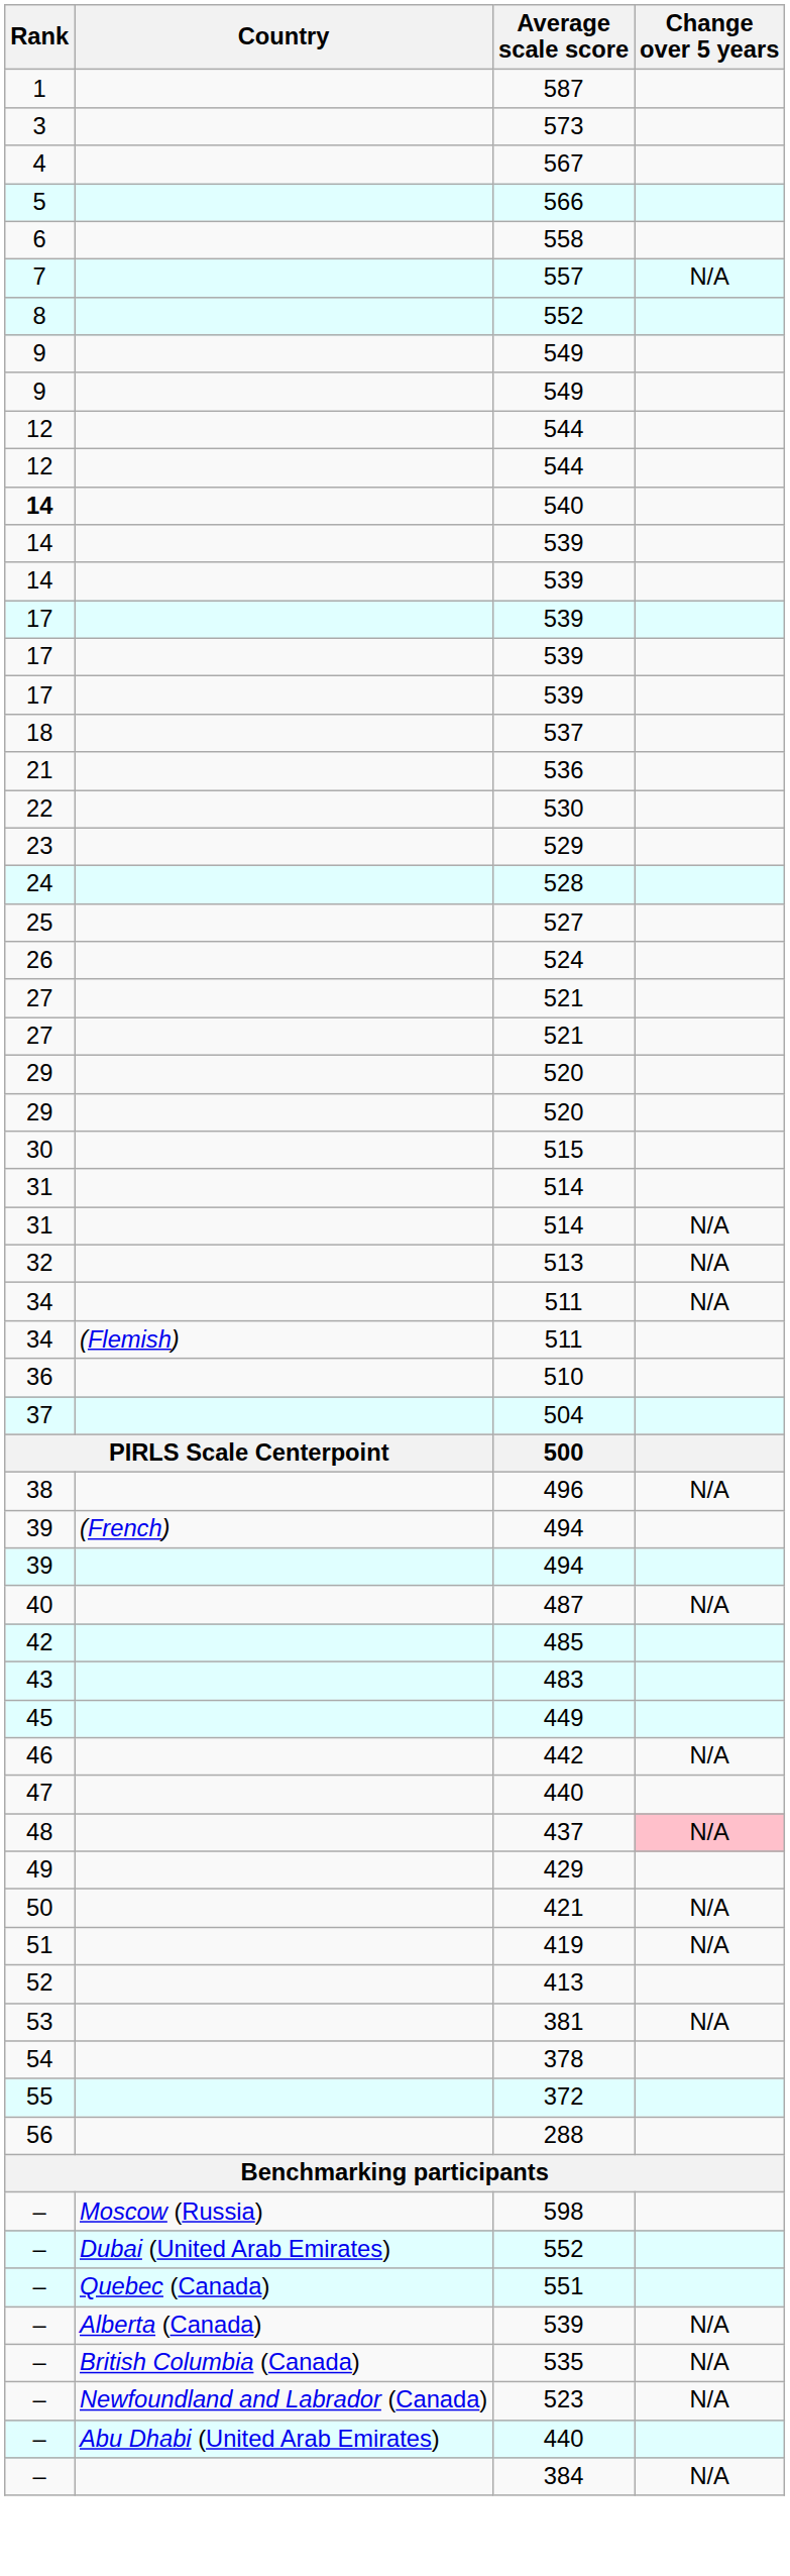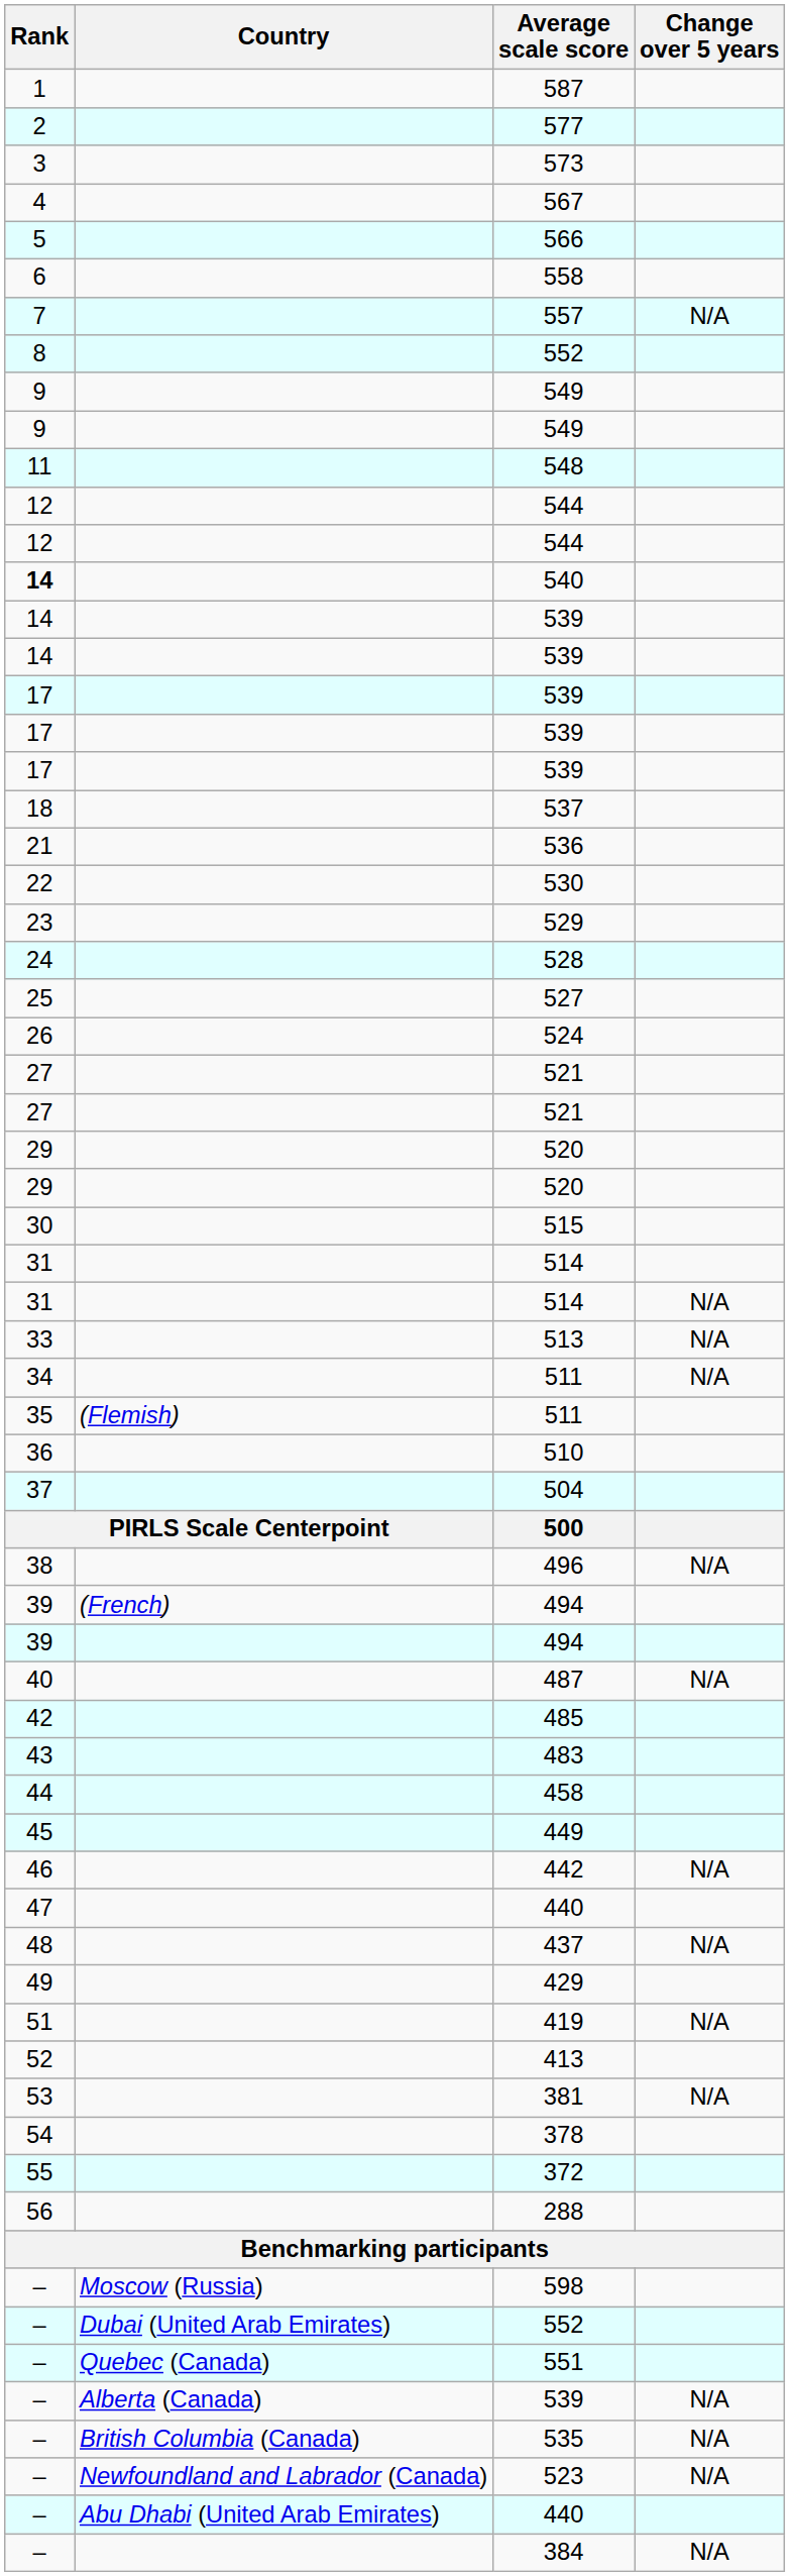+ row: 2 | 577
+ row: 11 | 548
513 | Rank: 32 -> 33
(Flemish) / 511 | Rank: 34 -> 35
+ row: 44 | 458
437 | Change over 5 years: pink background -> no background
- row: 50 | 421 | N/A
